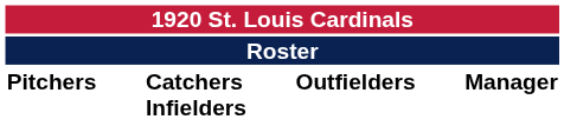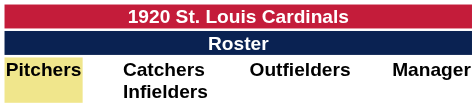Pitchers | column 1: no background -> khaki background
